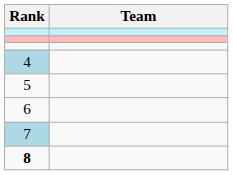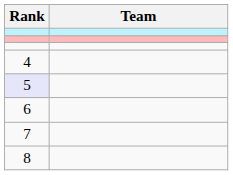row 5 | Rank: lightblue background -> no background
row 6 | Rank: no background -> lavender background
row 8 | Rank: lightblue background -> no background
row 9 | Rank: bold -> normal
